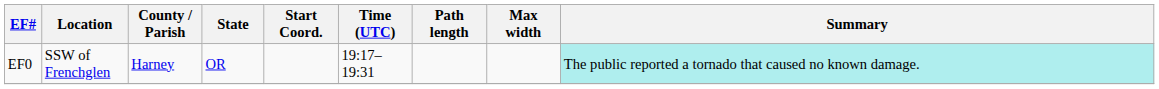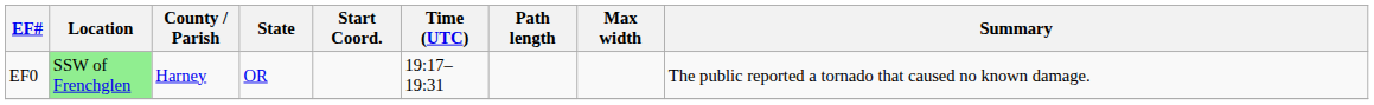EF0 | Location: no background -> lightgreen background
EF0 | Summary: paleturquoise background -> no background
